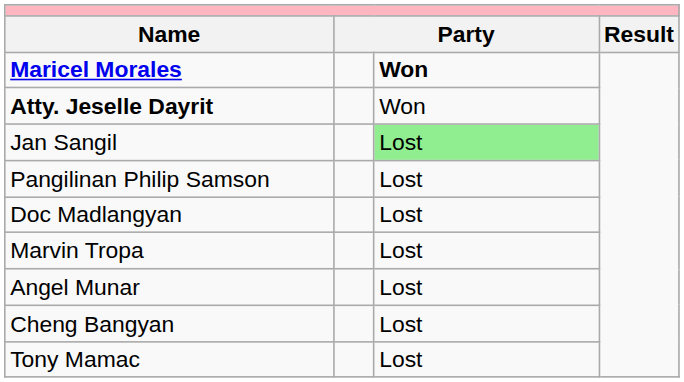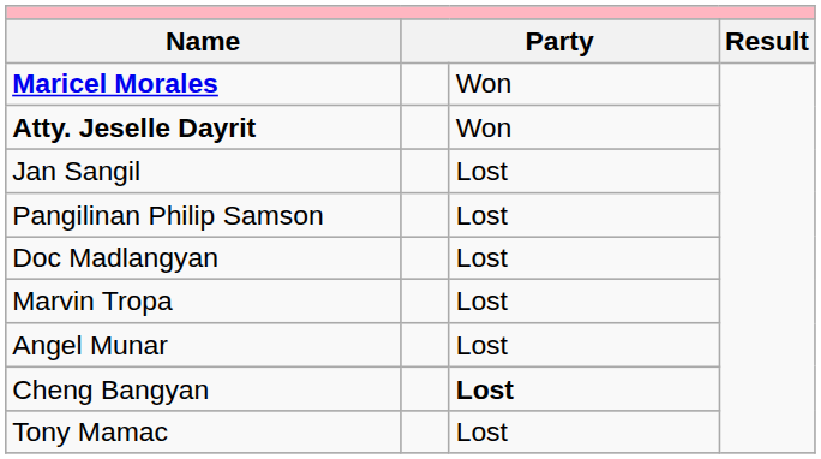Maricel Morales | column 3: bold -> normal
Jan Sangil | column 3: lightgreen background -> no background
Cheng Bangyan | column 3: normal -> bold
